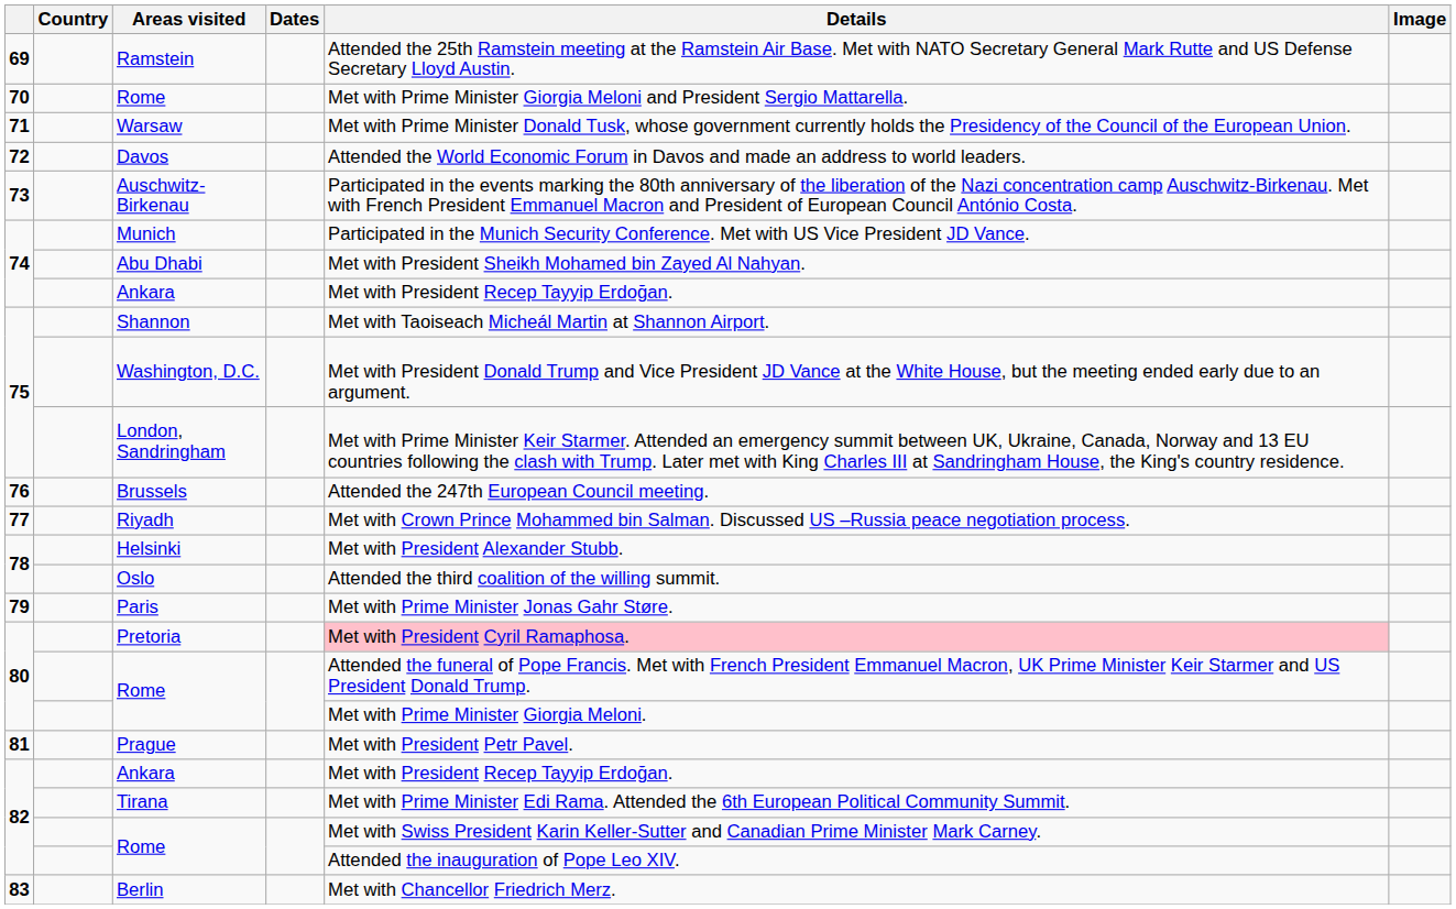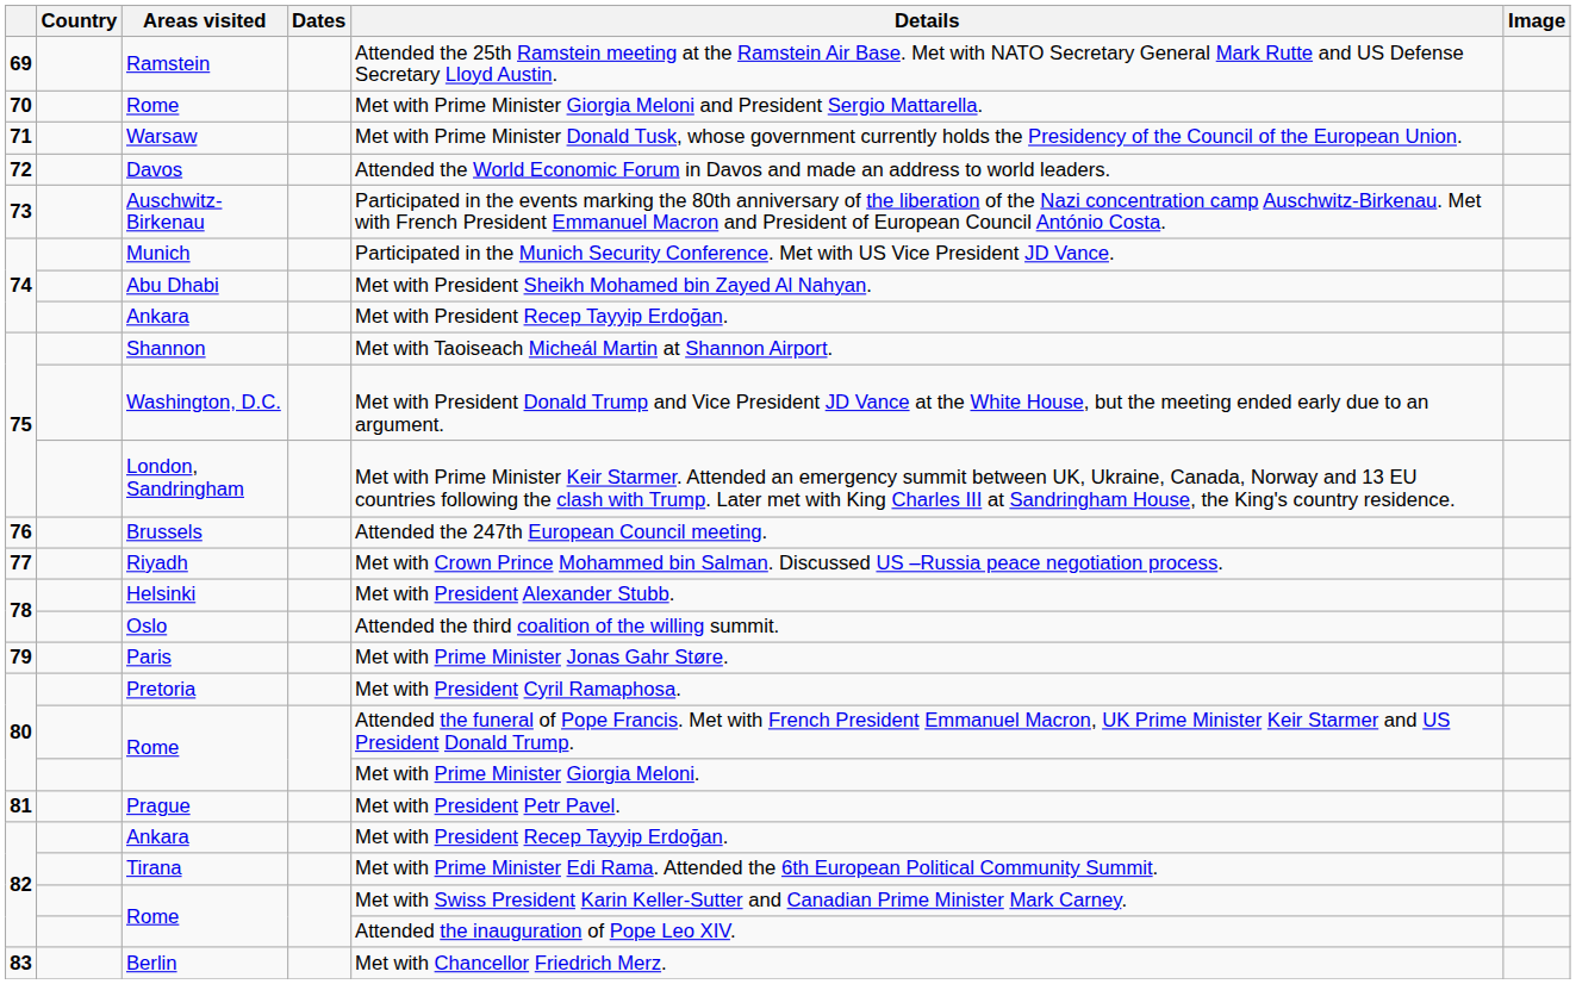Pretoria | Details: pink background -> no background
